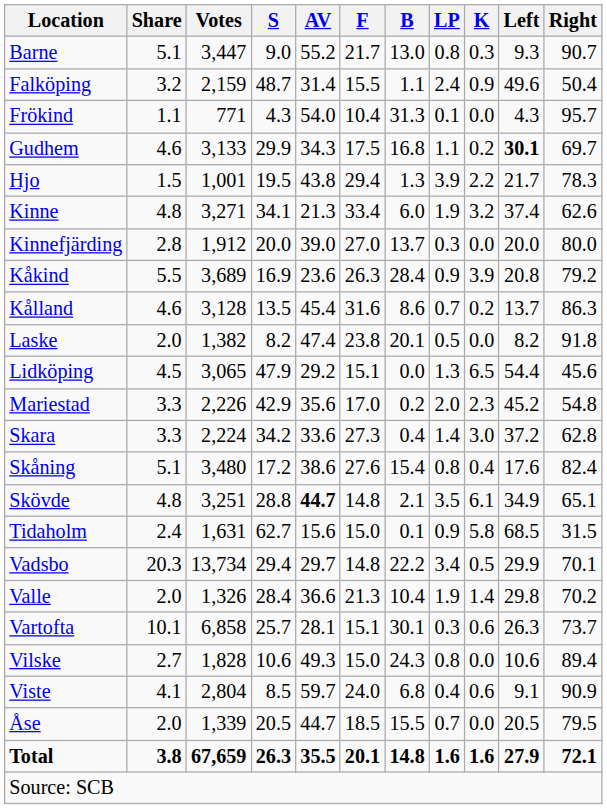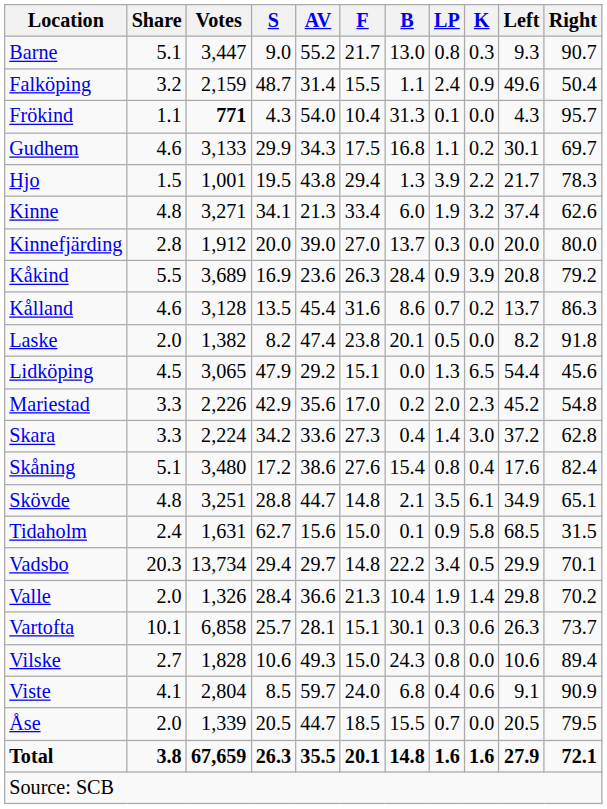Frökind | Votes: normal -> bold
Gudhem | Left: bold -> normal
Skövde | AV: bold -> normal
